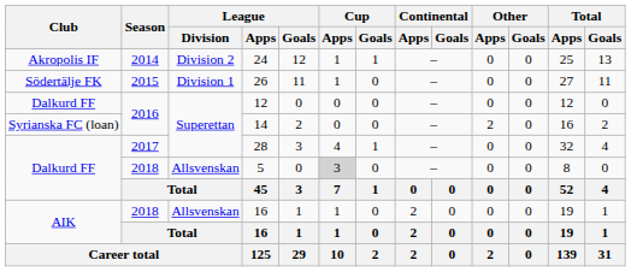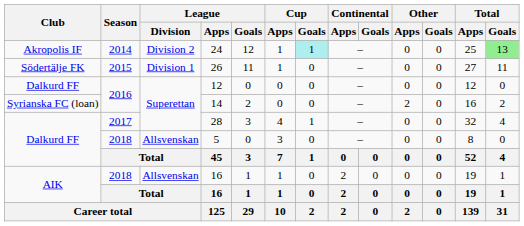24 | Cup / Goals: no background -> paleturquoise background
24 | Total / Goals: no background -> lightgreen background
5 | Cup / Apps: lightgrey background -> no background
